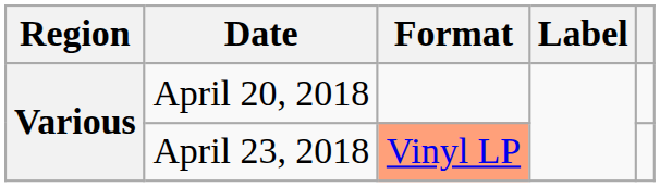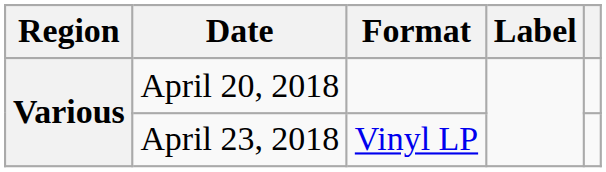April 23, 2018 | Format: lightsalmon background -> no background
